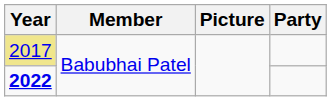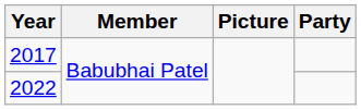2017 | Year: khaki background -> no background
2022 | Year: bold -> normal
